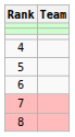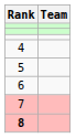row 9 | Rank: normal -> bold
